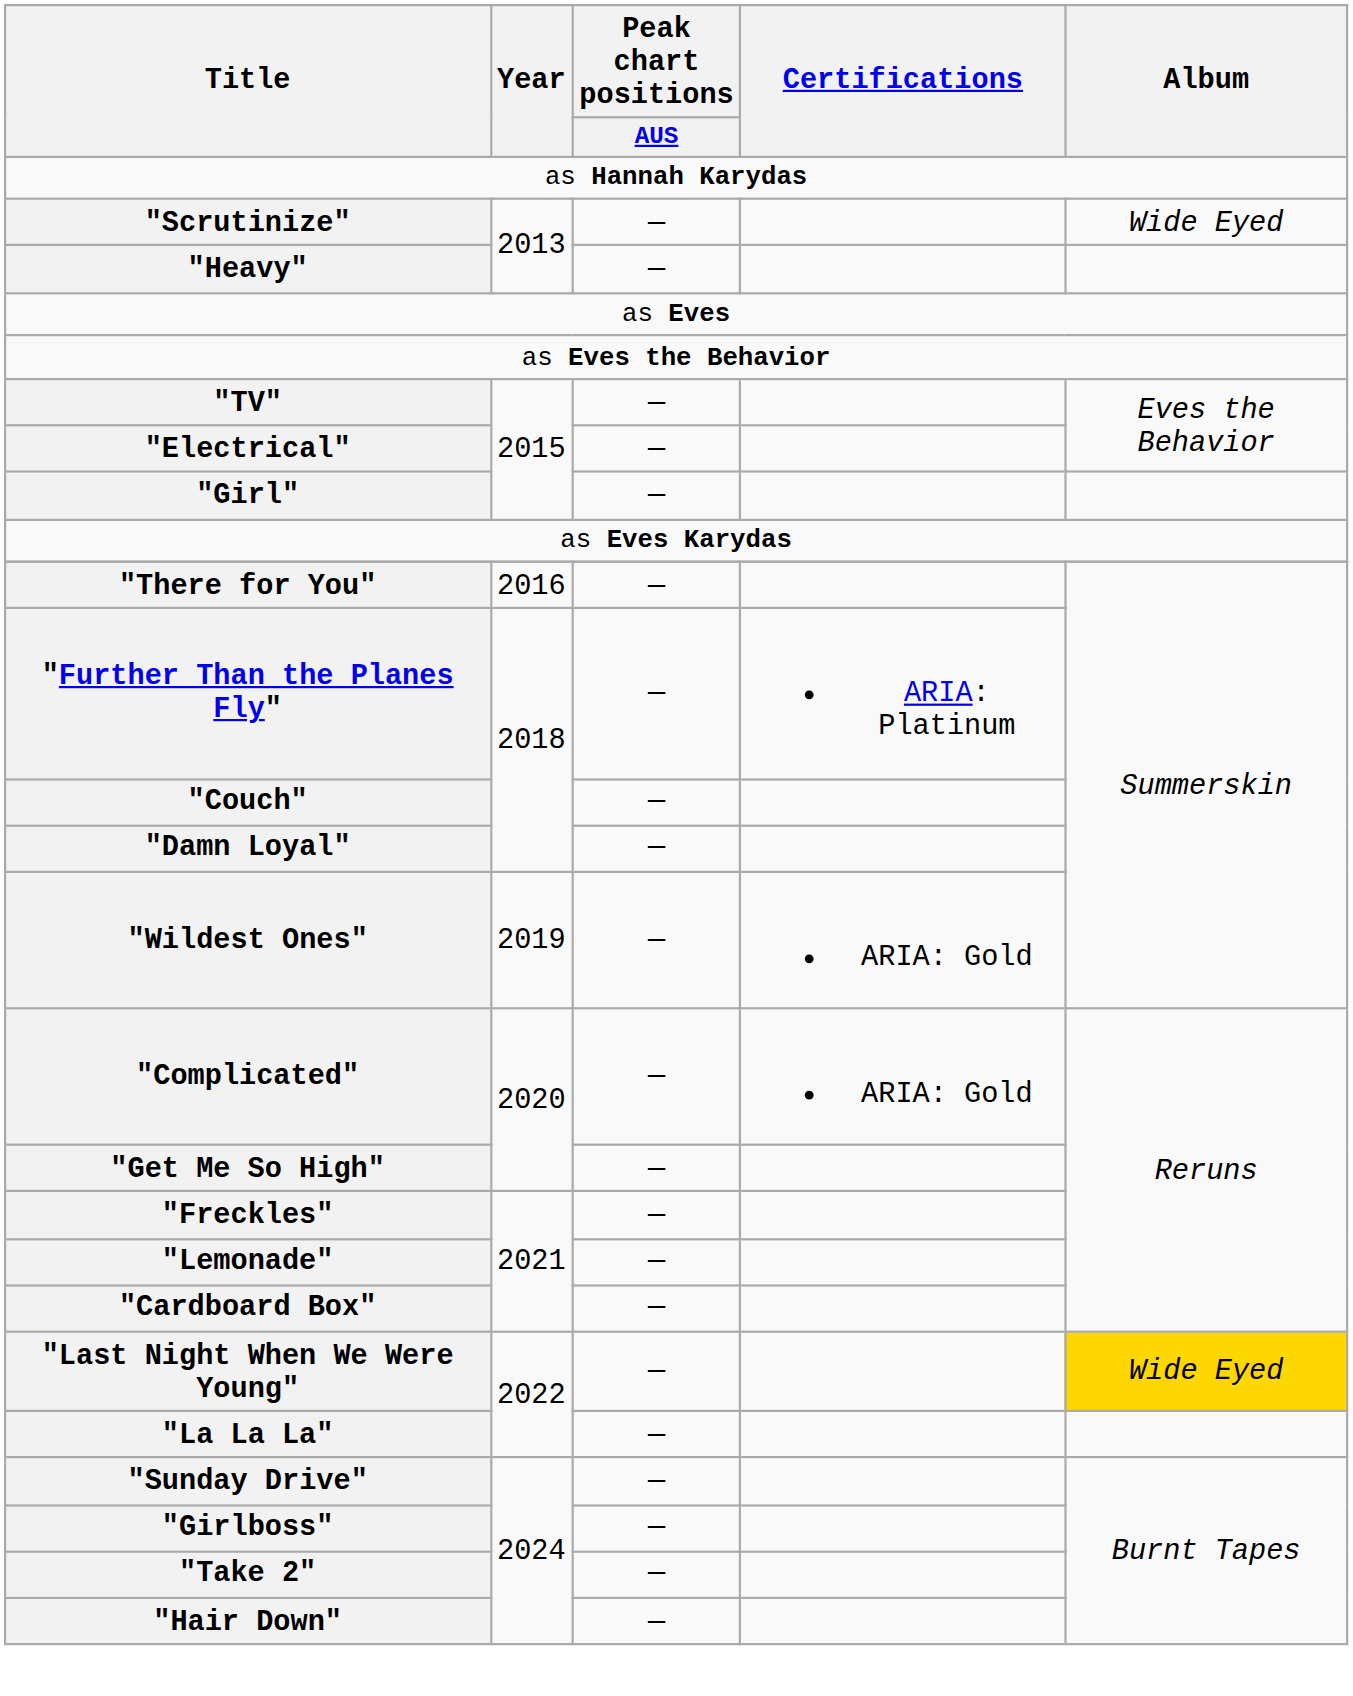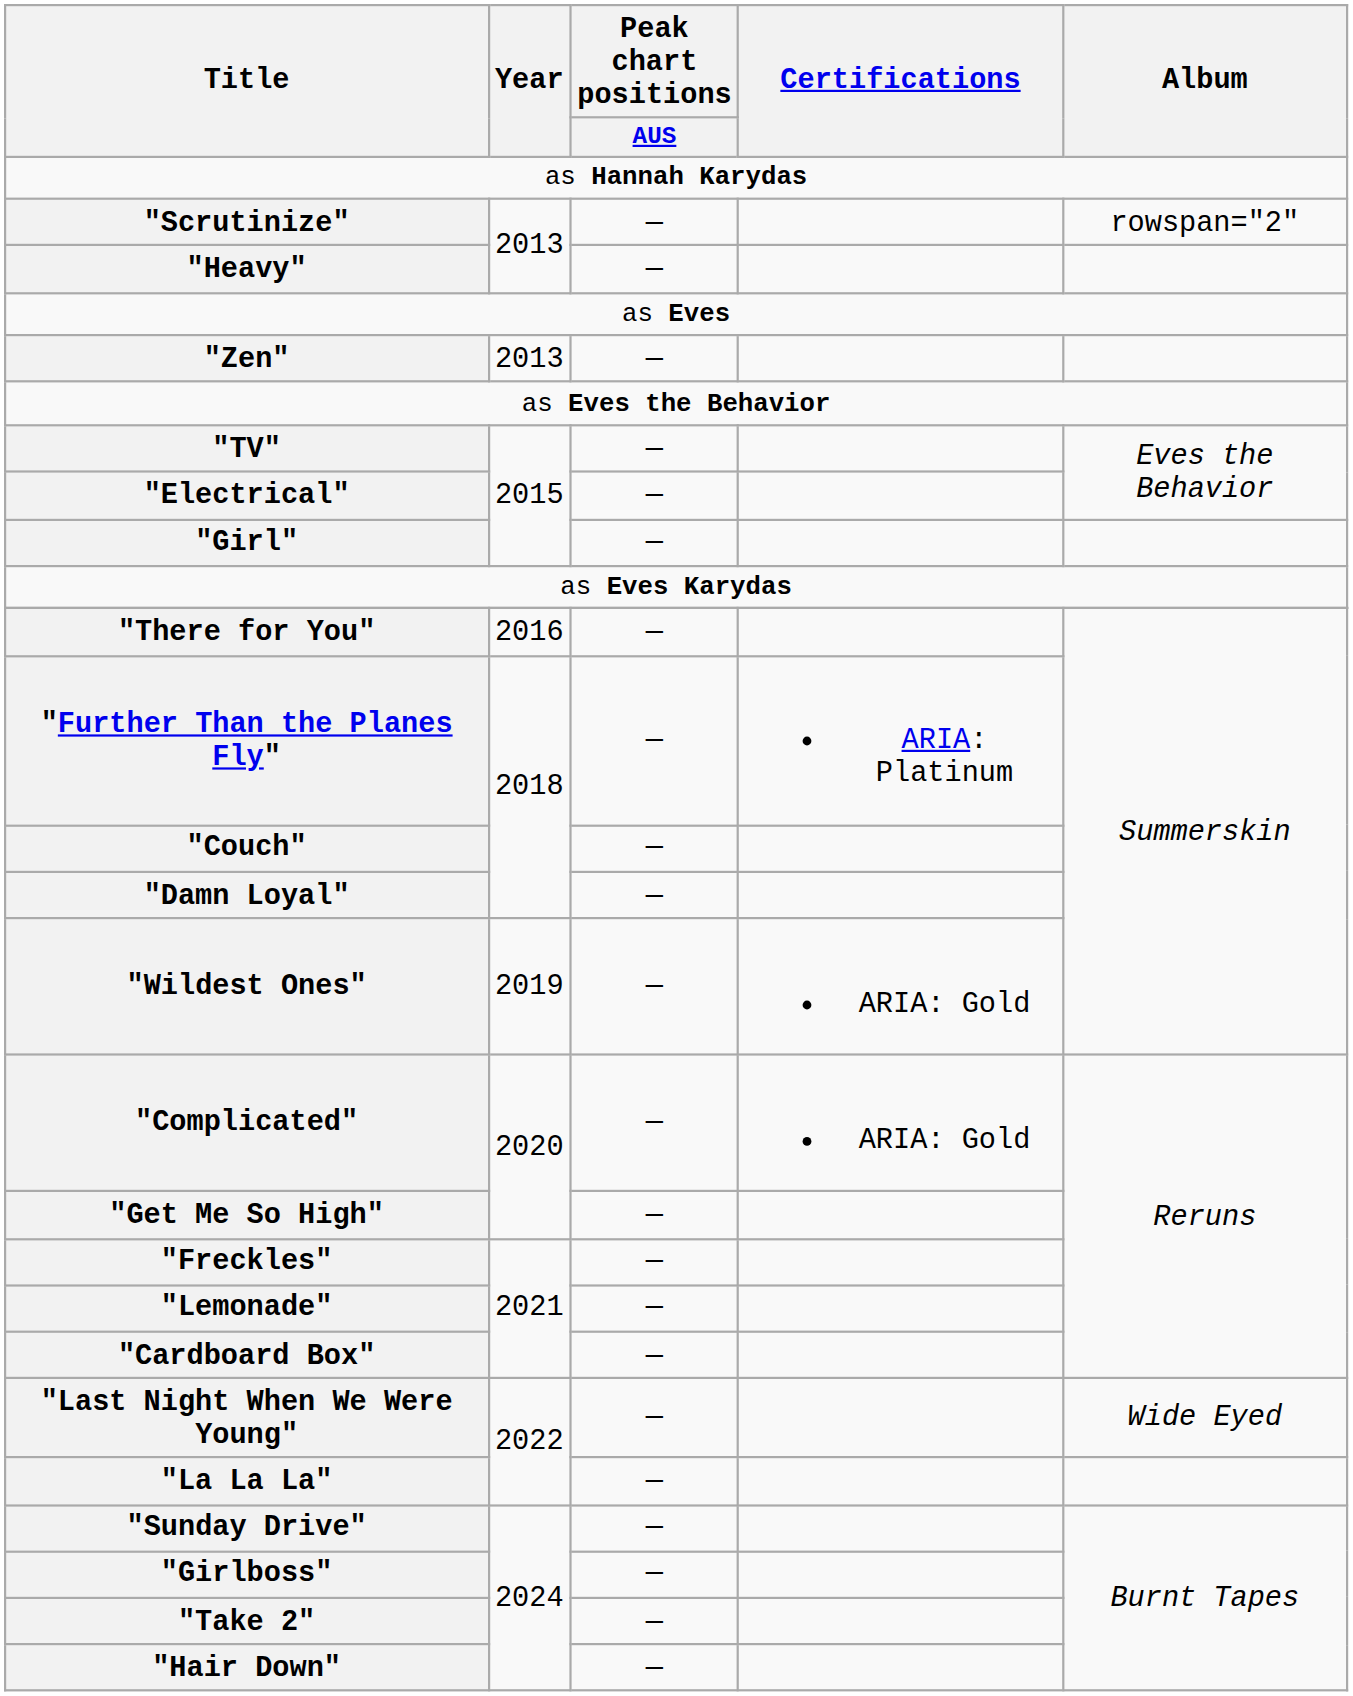"Scrutinize" | Album: Wide Eyed -> rowspan="2"
+ row: "Zen" | 2013 | —
"Last Night When We Were Young" | Album: gold background -> no background
